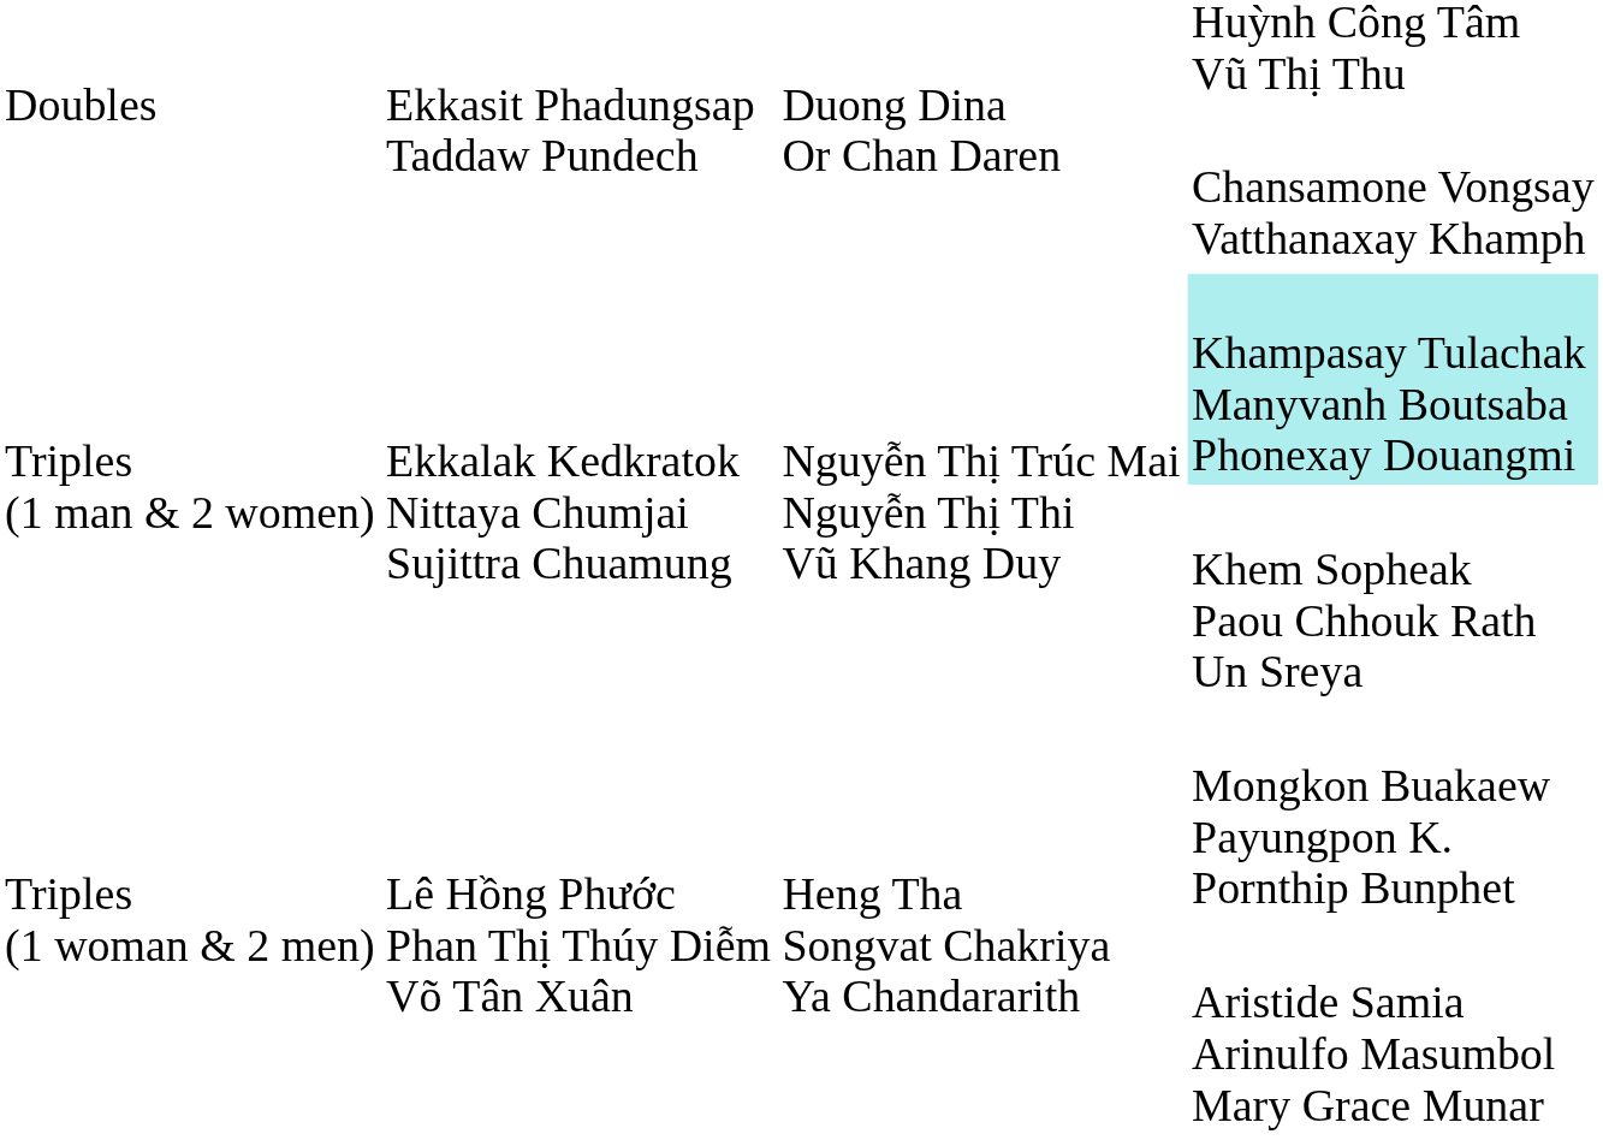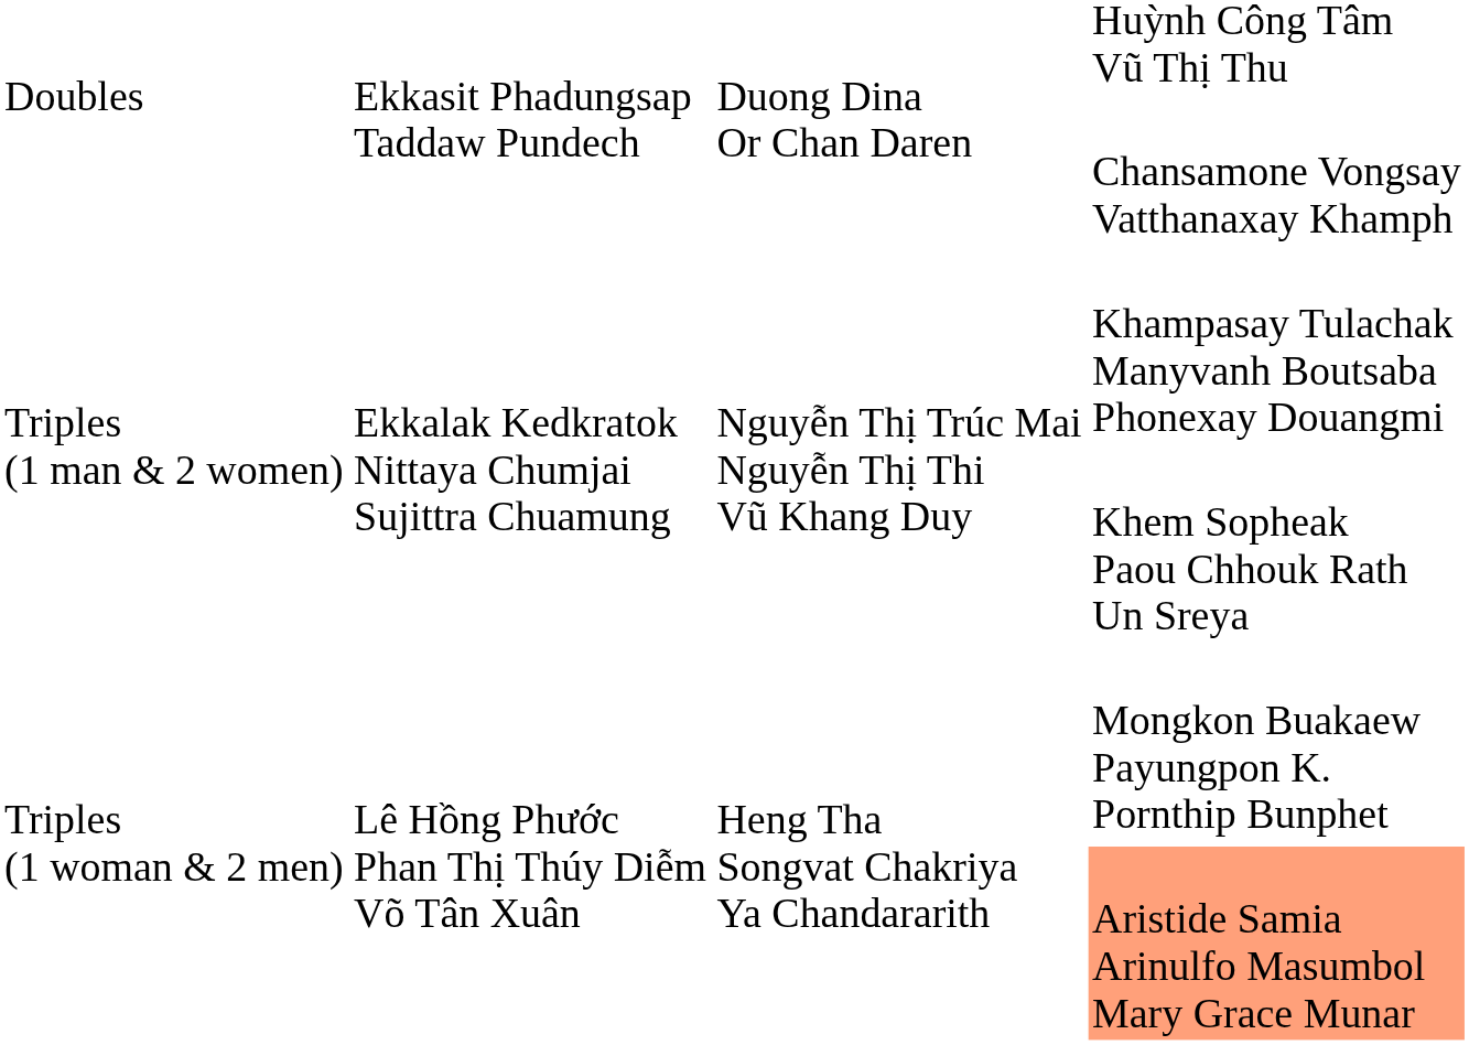Khampasay Tulachak Manyvanh Boutsaba Phonexay Douangmi | column 4: paleturquoise background -> no background
Aristide Samia Arinulfo Masumbol Mary Grace Munar | column 4: no background -> lightsalmon background
